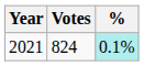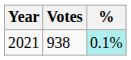2021 | Votes: 824 -> 938
